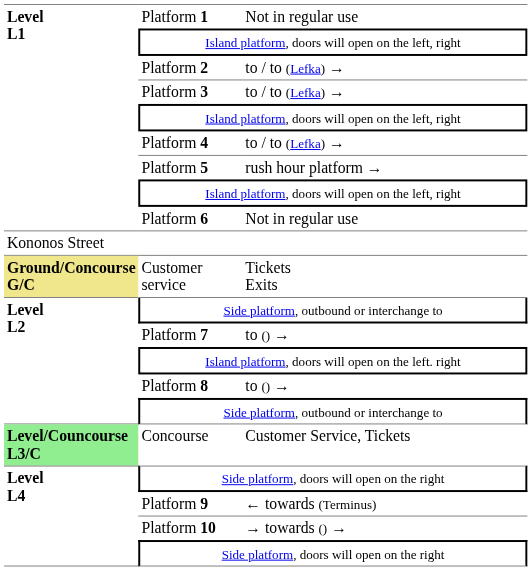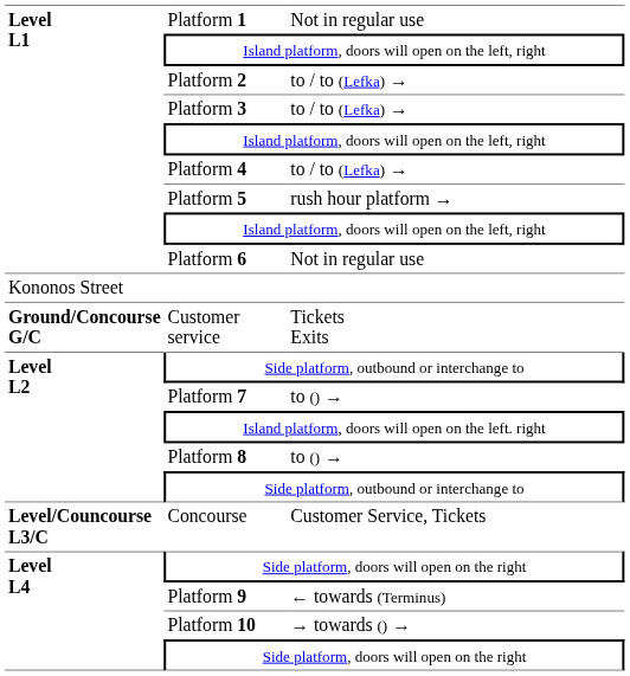Customer service | column 1: khaki background -> no background
Concourse | column 1: lightgreen background -> no background
